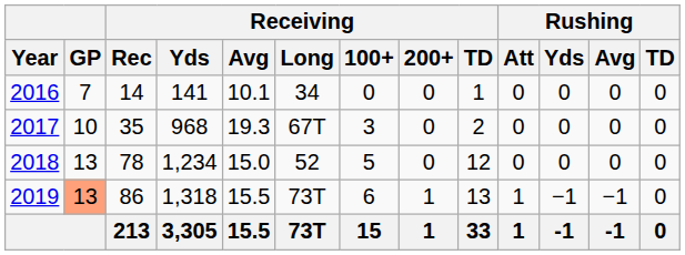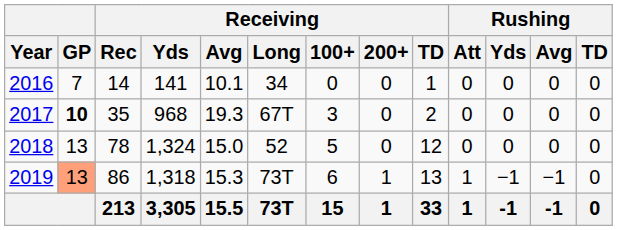2017 | GP: normal -> bold
2018 | Receiving / Yds: 1,234 -> 1,324
2019 | Receiving / Avg: 15.5 -> 15.3
